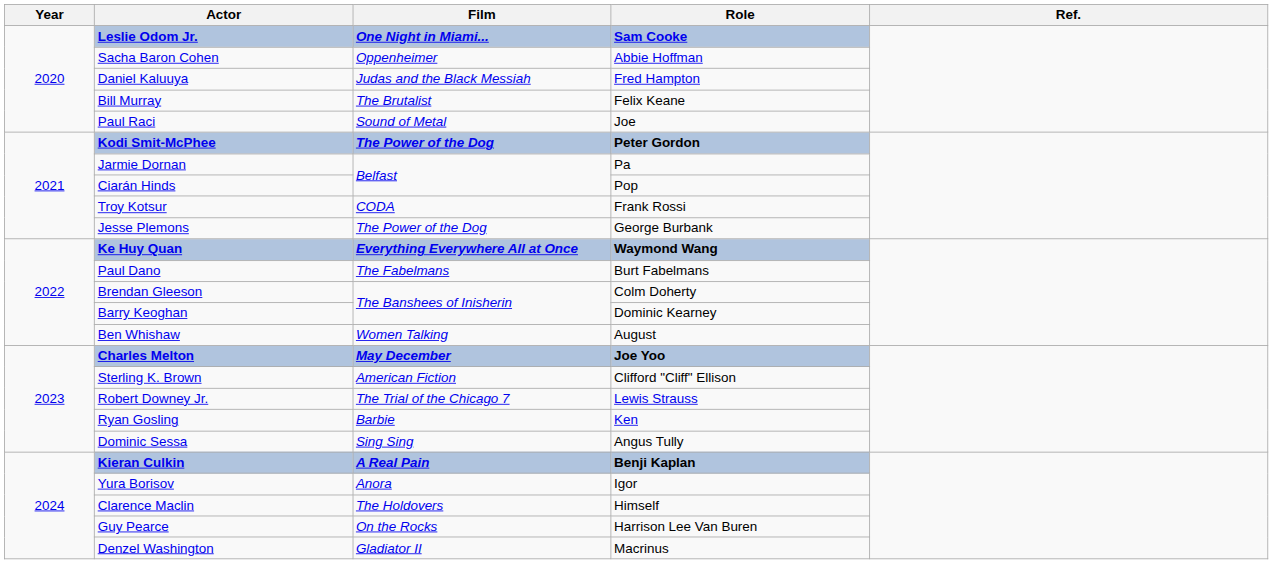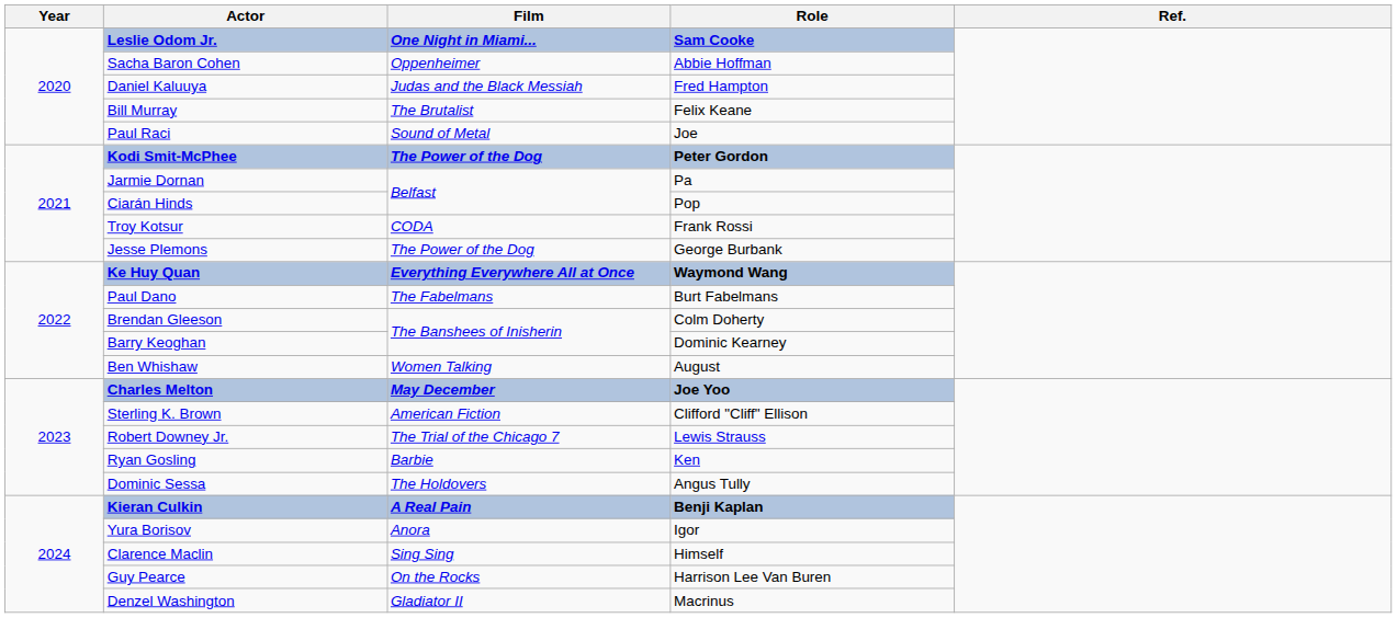Dominic Sessa | Film: Sing Sing -> The Holdovers
Clarence Maclin | Film: The Holdovers -> Sing Sing
